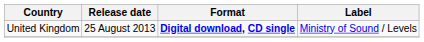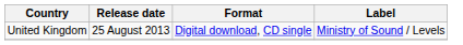United Kingdom | Format: bold -> normal
